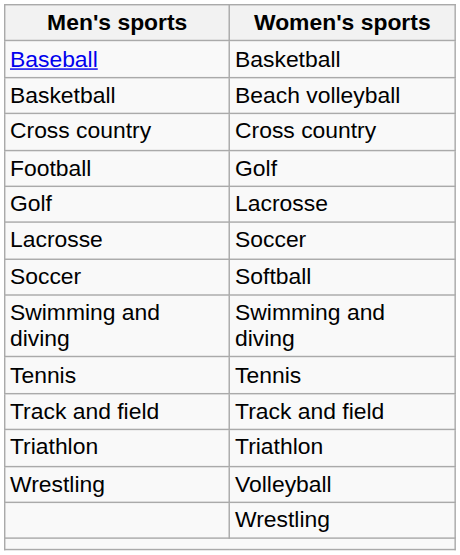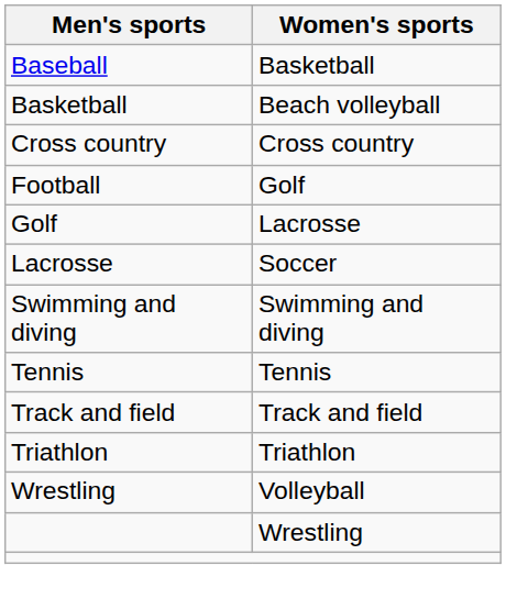- row: Soccer | Softball
